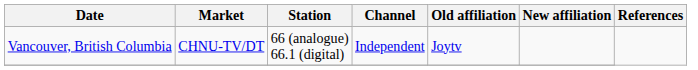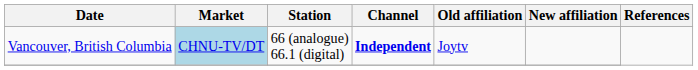Vancouver, British Columbia | Market: no background -> lightblue background
Vancouver, British Columbia | Channel: normal -> bold
